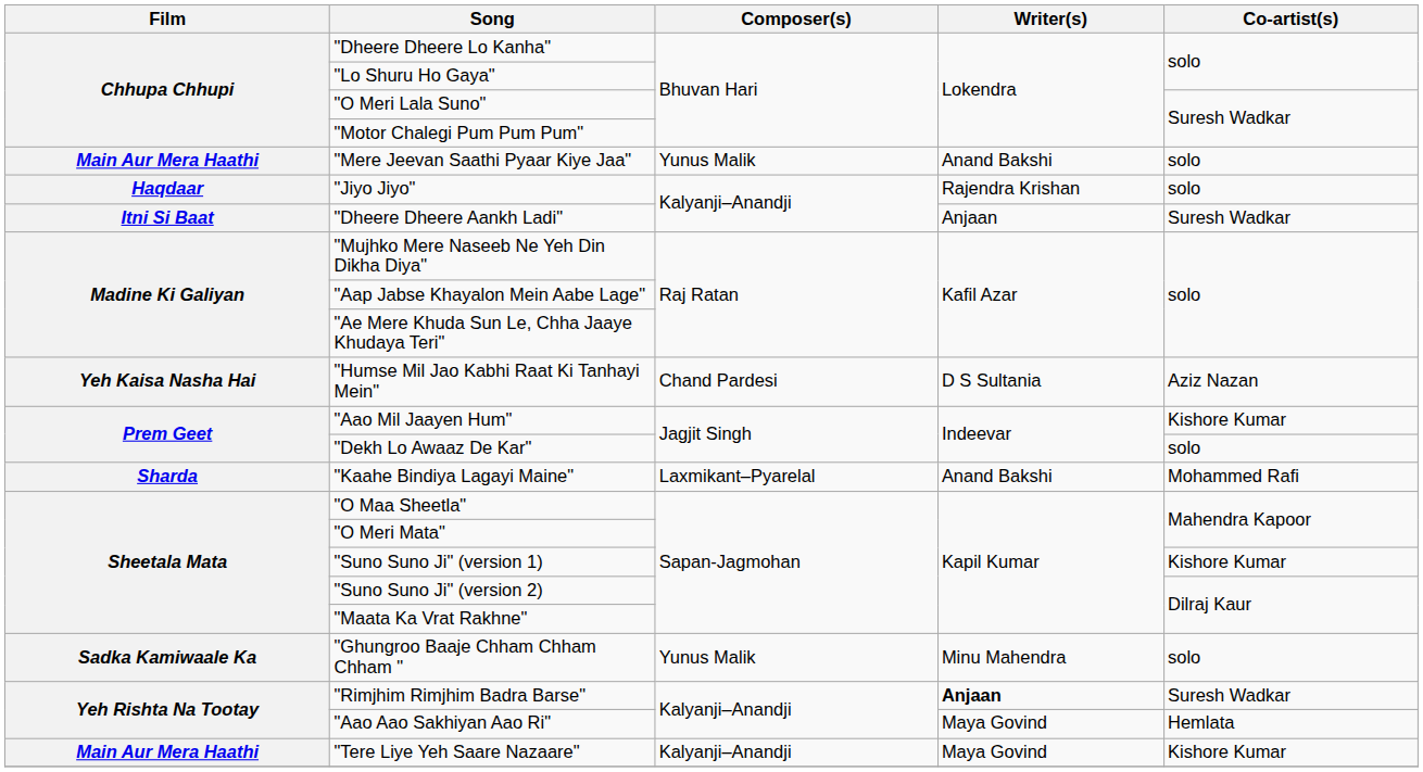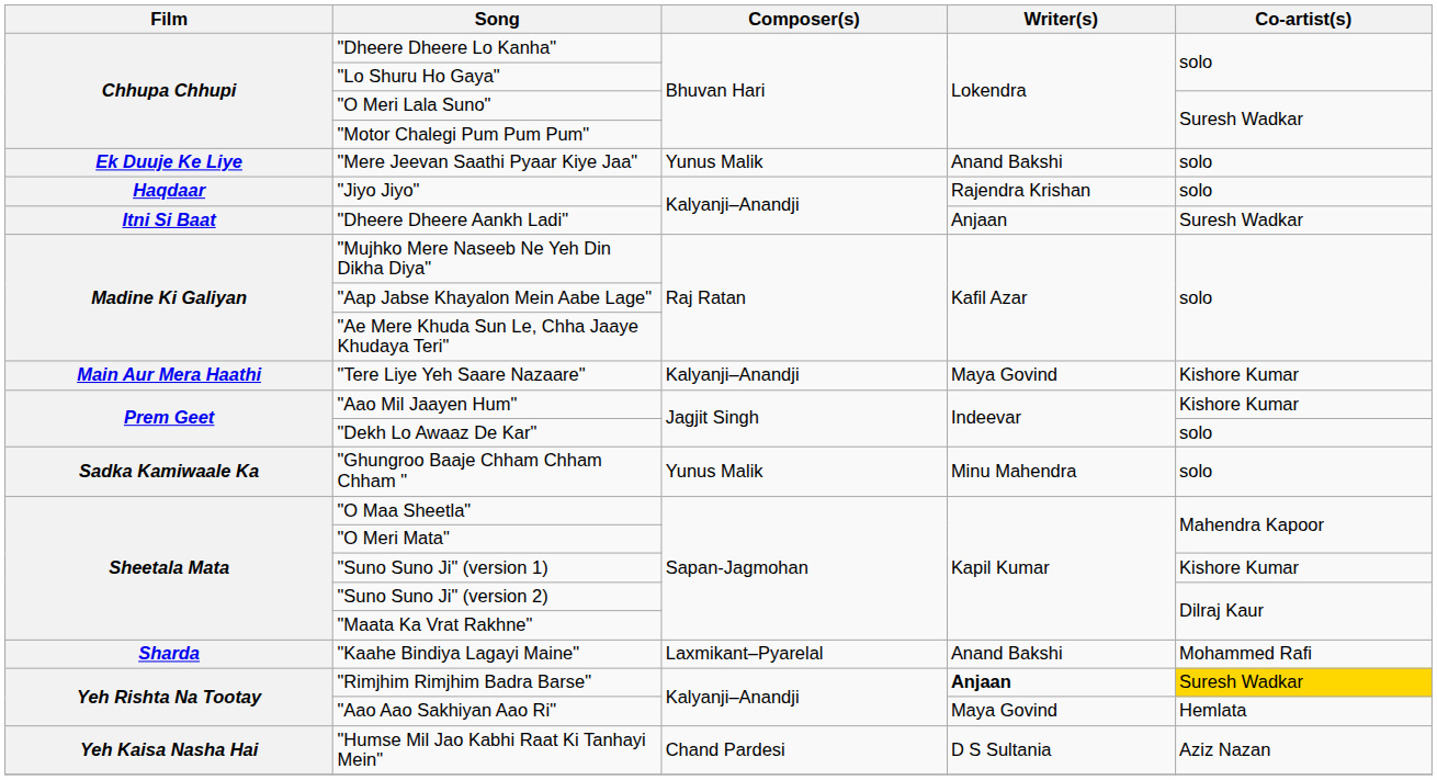"Mere Jeevan Saathi Pyaar Kiye Jaa" | Film: Main Aur Mera Haathi -> Ek Duuje Ke Liye
rows swapped: "Tere Liye Yeh Saare Nazaare" <-> "Humse Mil Jao Kabhi Raat Ki Tanhayi Mein"
rows swapped: "Ghungroo Baaje Chham Chham Chham " <-> "Kaahe Bindiya Lagayi Maine"
"Rimjhim Rimjhim Badra Barse" | Co-artist(s): no background -> gold background
